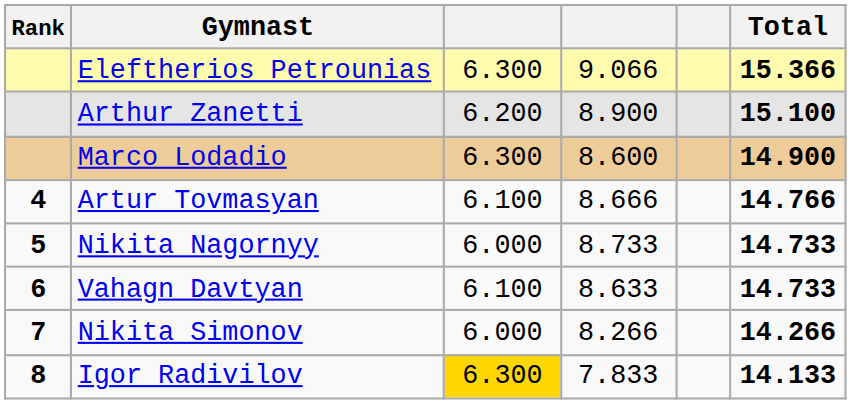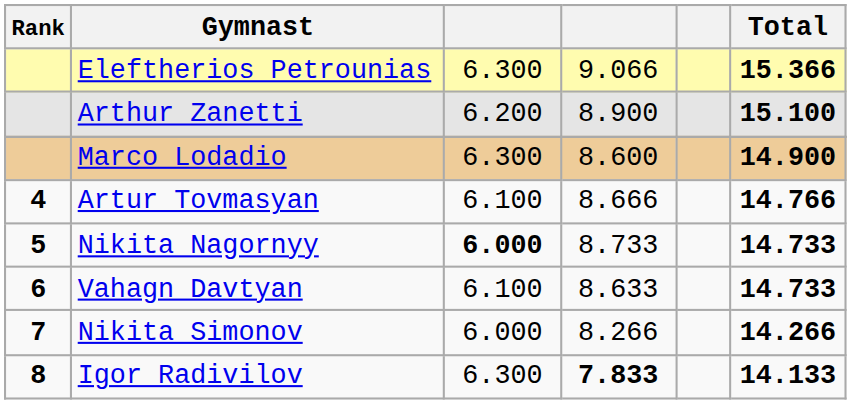Nikita Nagornyy | column 3: normal -> bold
Igor Radivilov | column 3: gold background -> no background
Igor Radivilov | column 4: normal -> bold
